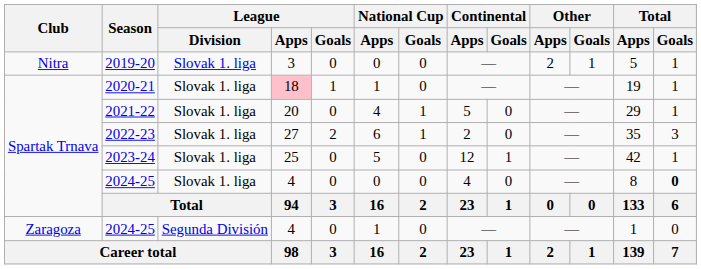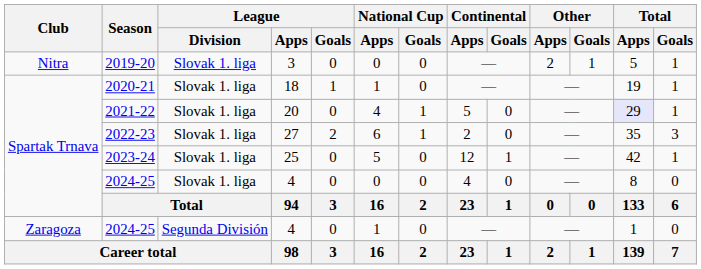2020-21 | League / Apps: pink background -> no background
2021-22 | Total / Apps: no background -> lavender background
Spartak Trnava / 2024-25 | Total / Goals: bold -> normal
